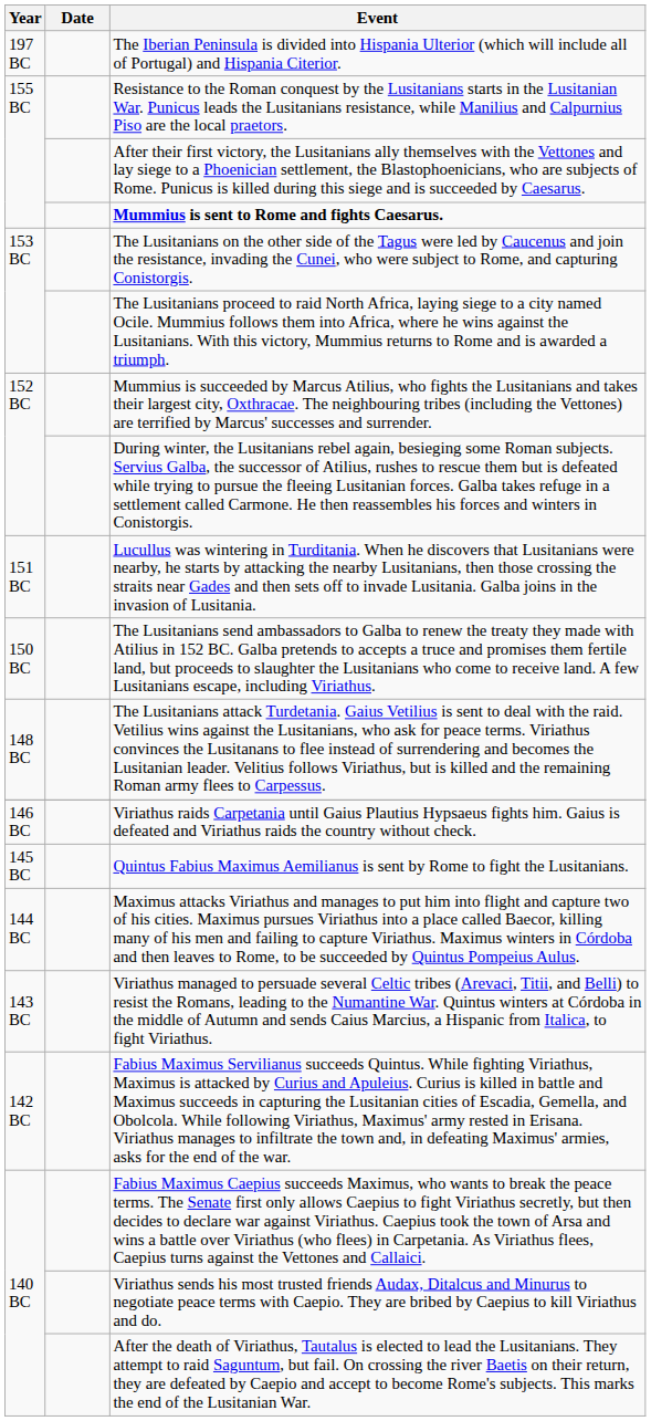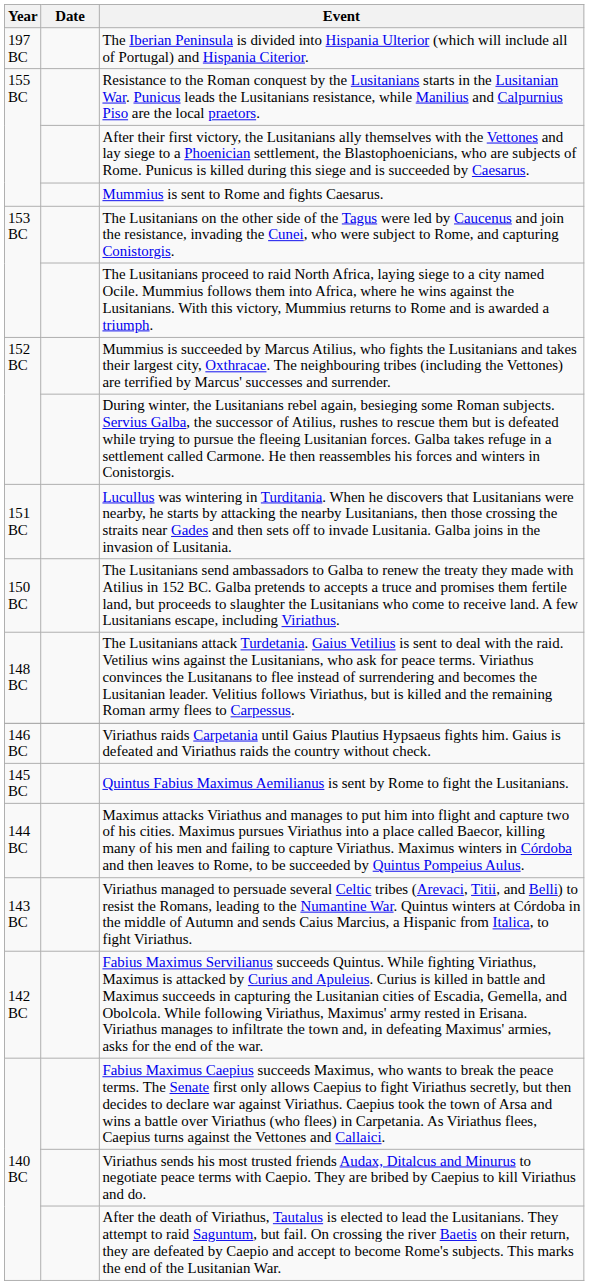Mummius is sent to Rome and fights Caesarus. | Event: bold -> normal
